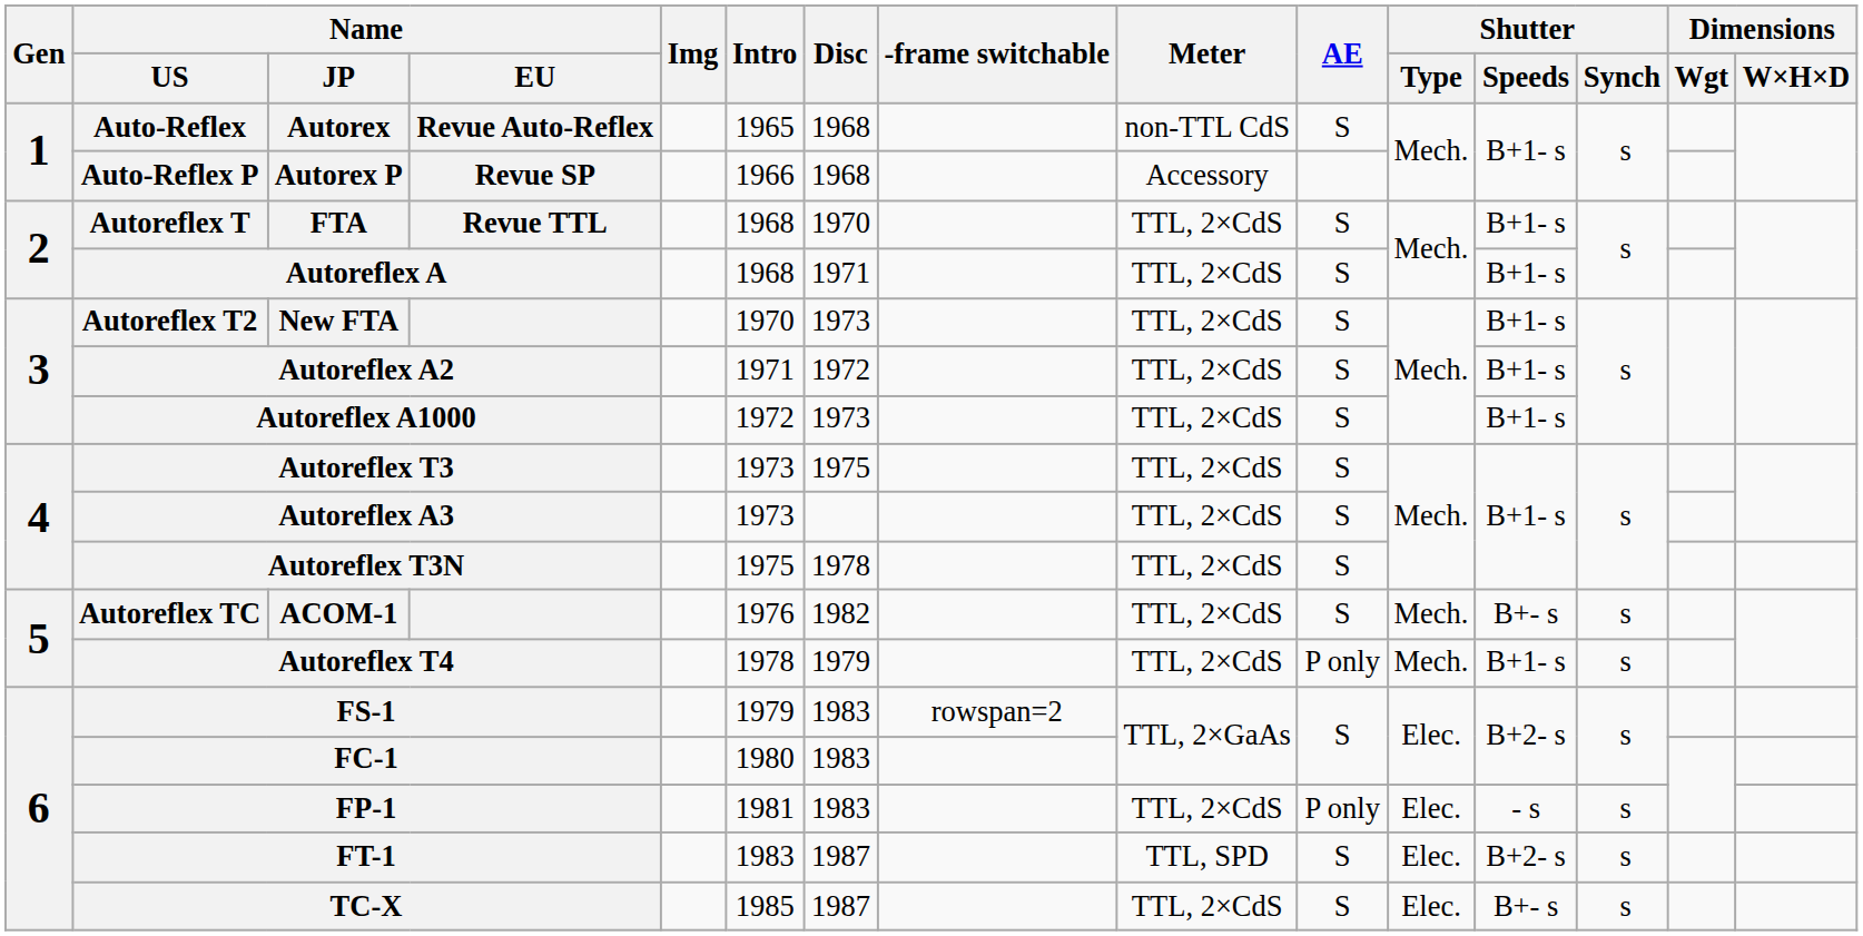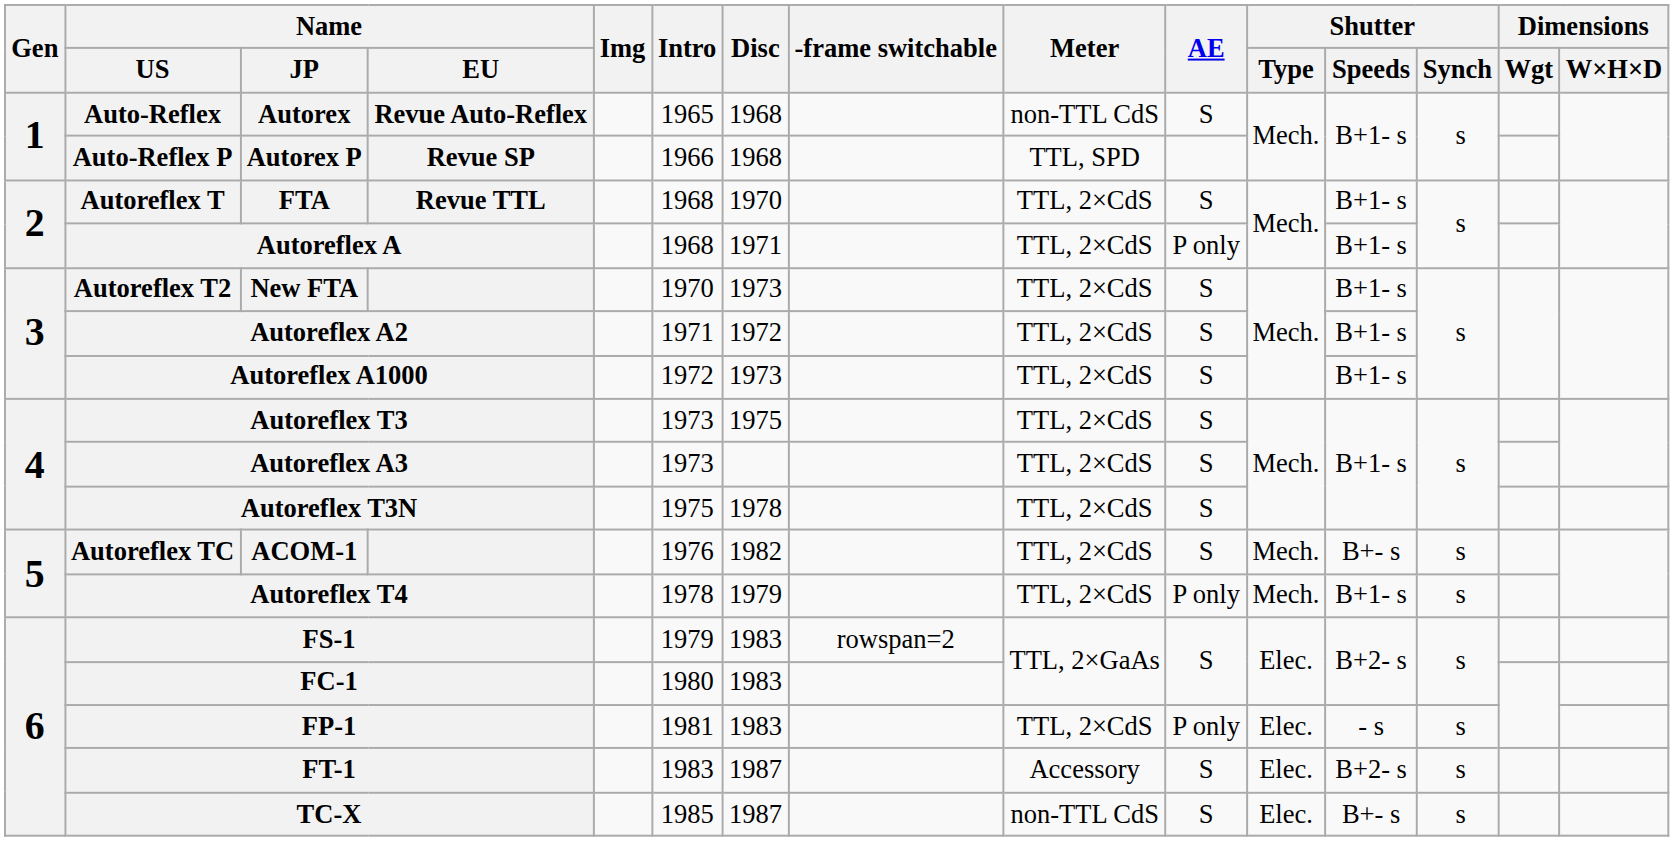Auto-Reflex P | Meter: Accessory -> TTL, SPD
Autoreflex A | AE: S -> P only
FT-1 | Meter: TTL, SPD -> Accessory
TC-X | Meter: TTL, 2×CdS -> non-TTL CdS
